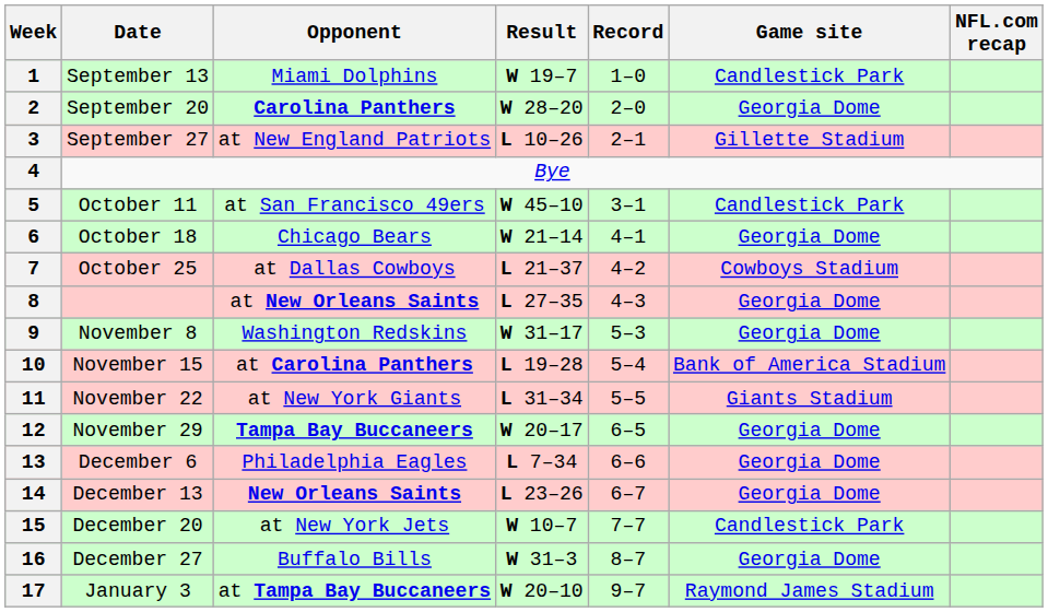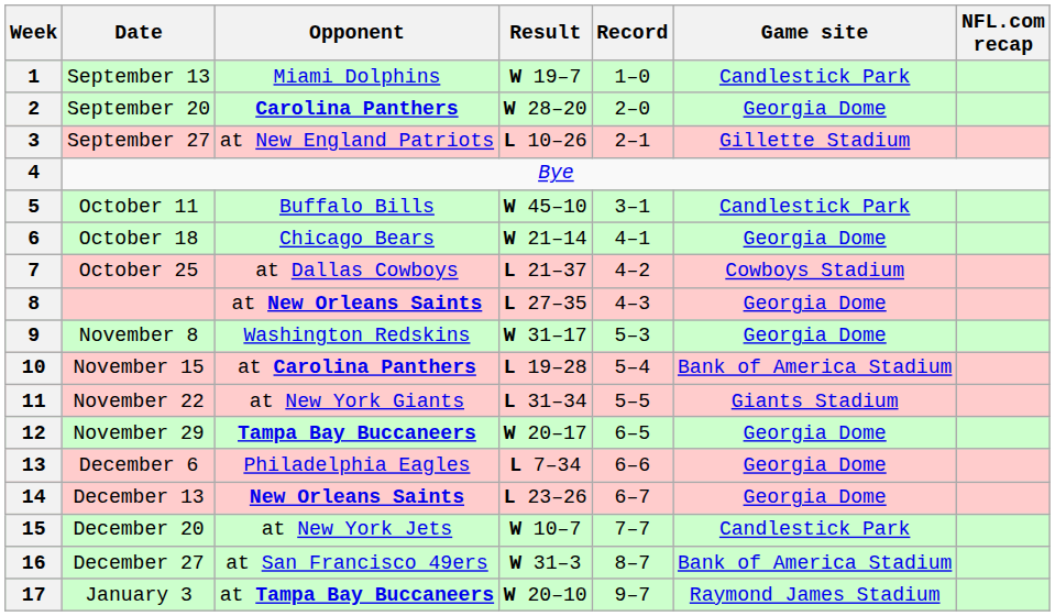5 | Opponent: at San Francisco 49ers -> Buffalo Bills
16 | Opponent: Buffalo Bills -> at San Francisco 49ers
16 | Game site: Georgia Dome -> Bank of America Stadium
